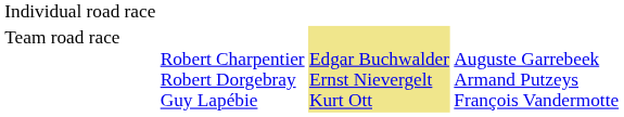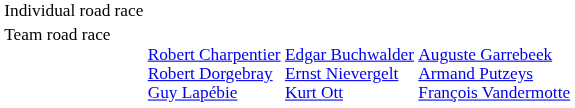Team road race | column 3: khaki background -> no background
